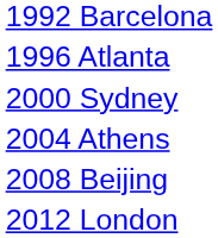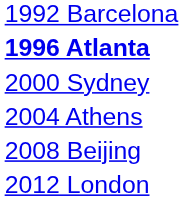1996 Atlanta | column 1: normal -> bold
